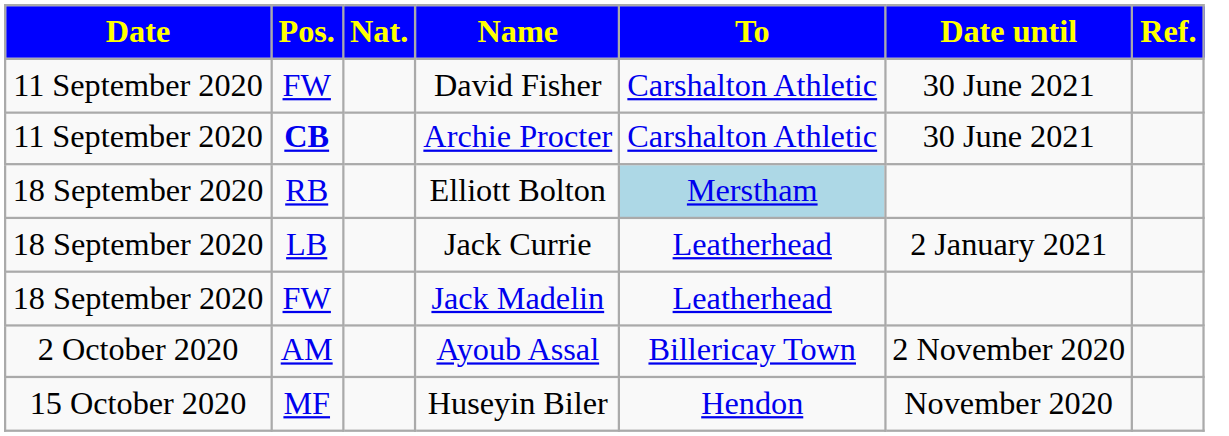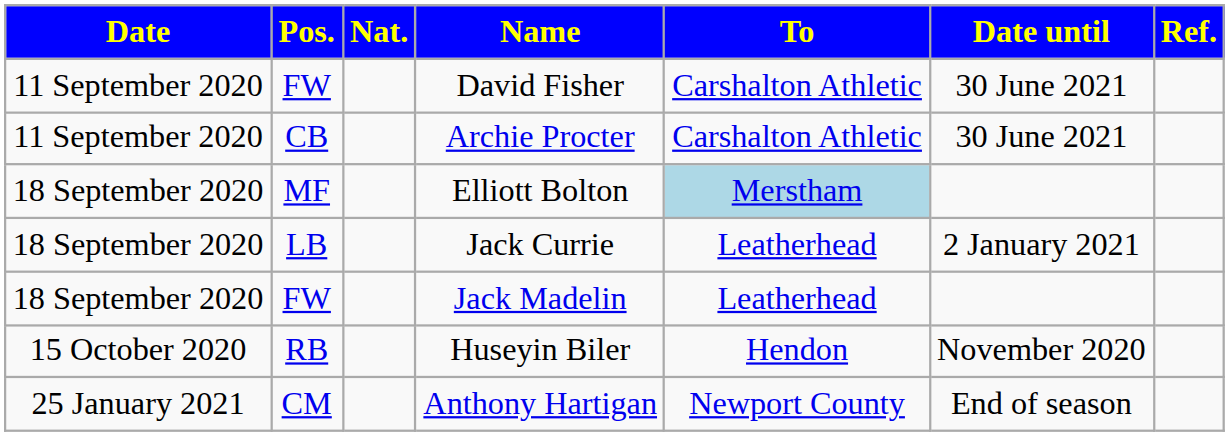Archie Procter | Pos.: bold -> normal
Elliott Bolton | Pos.: RB -> MF
- row: 2 October 2020 | AM | Ayoub Assal | Billericay Town | 2 November 2020
Huseyin Biler | Pos.: MF -> RB
+ row: 25 January 2021 | CM | Anthony Hartigan | Newport County | End of season
